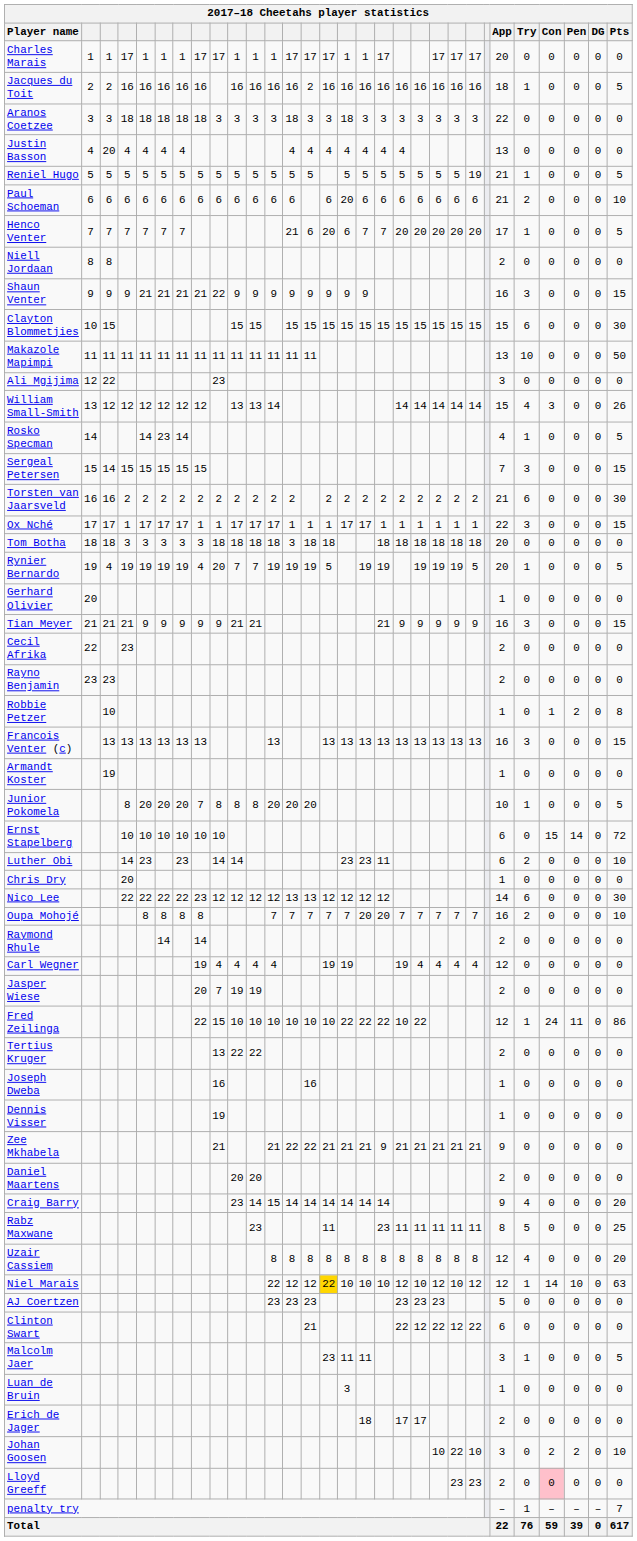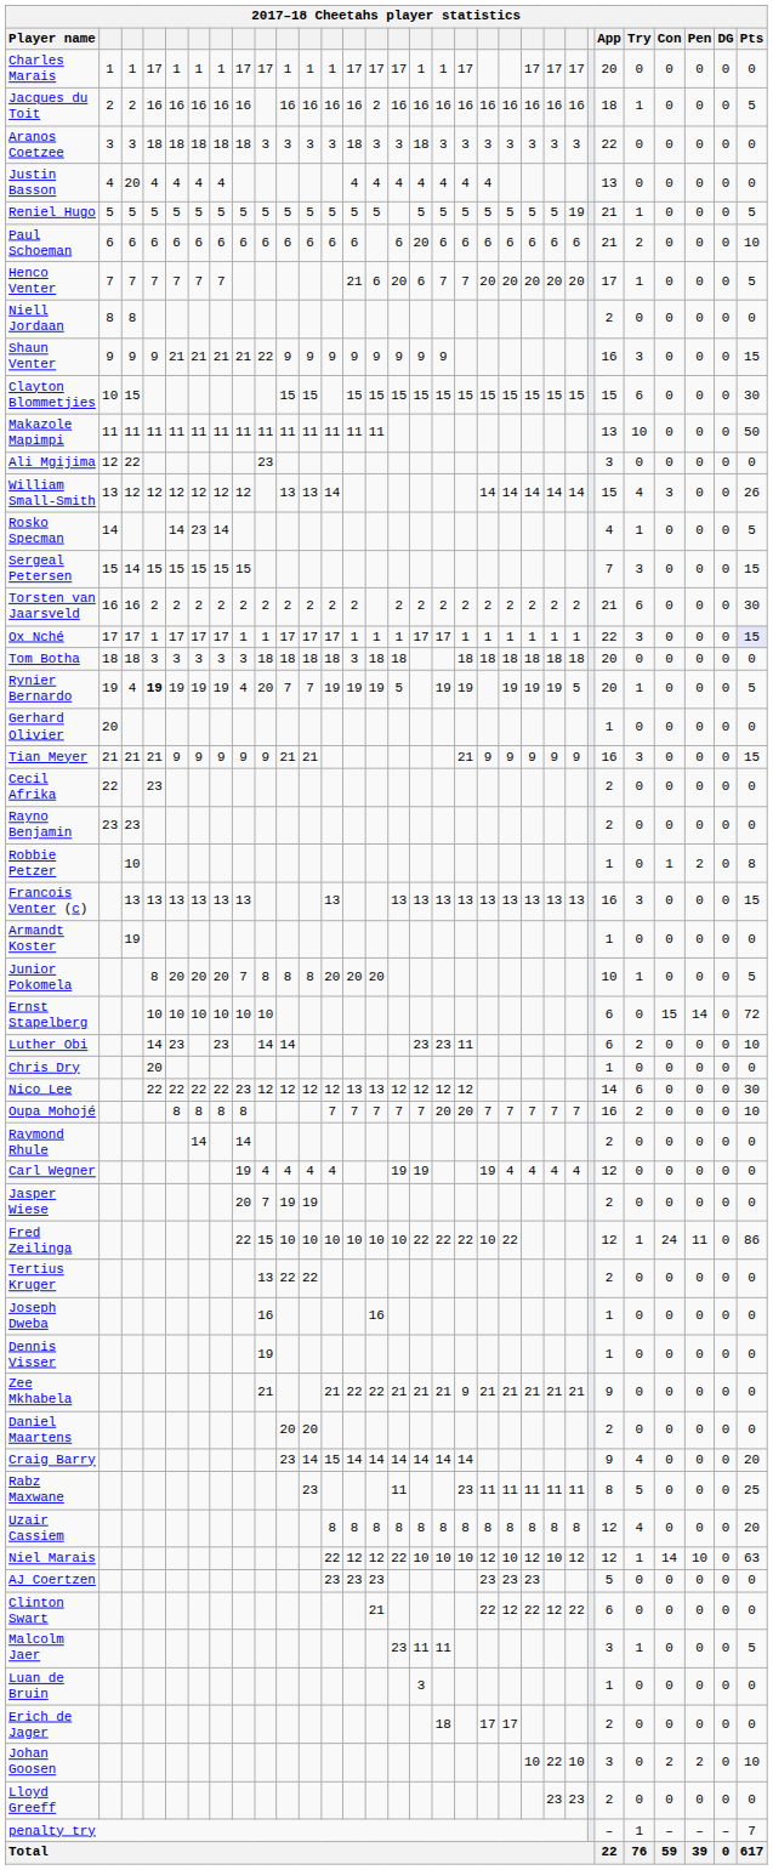Ox Nché | Pts: no background -> lavender background
Rynier Bernardo | column 4: normal -> bold
Niel Marais | column 15: gold background -> no background
Lloyd Greeff | Con: pink background -> no background
